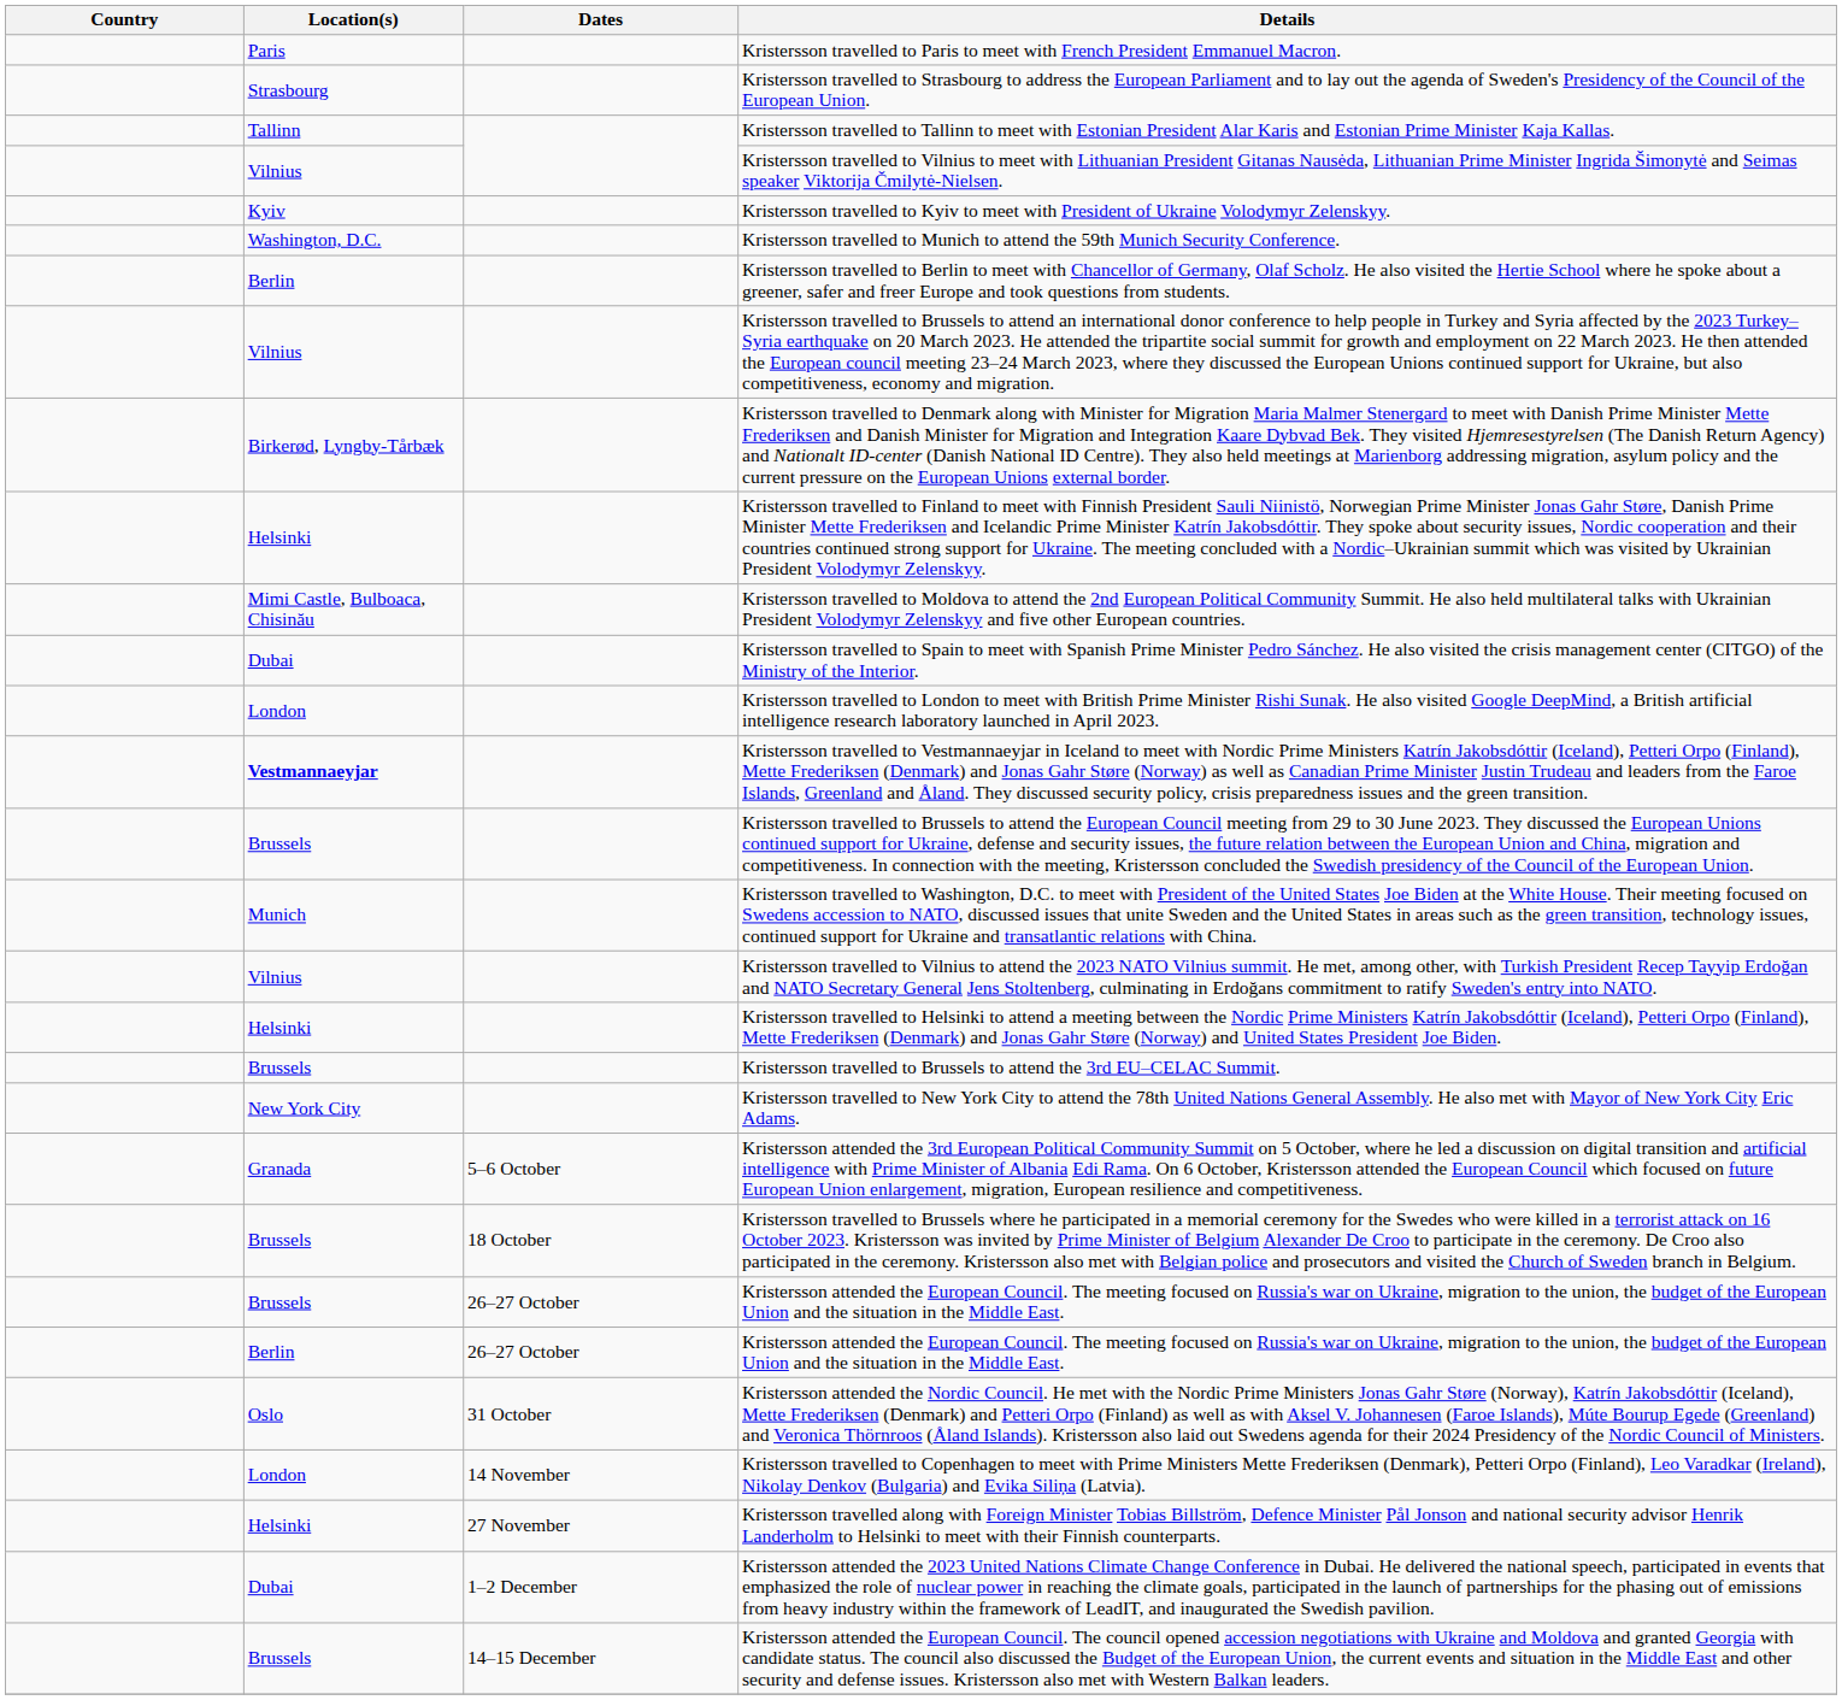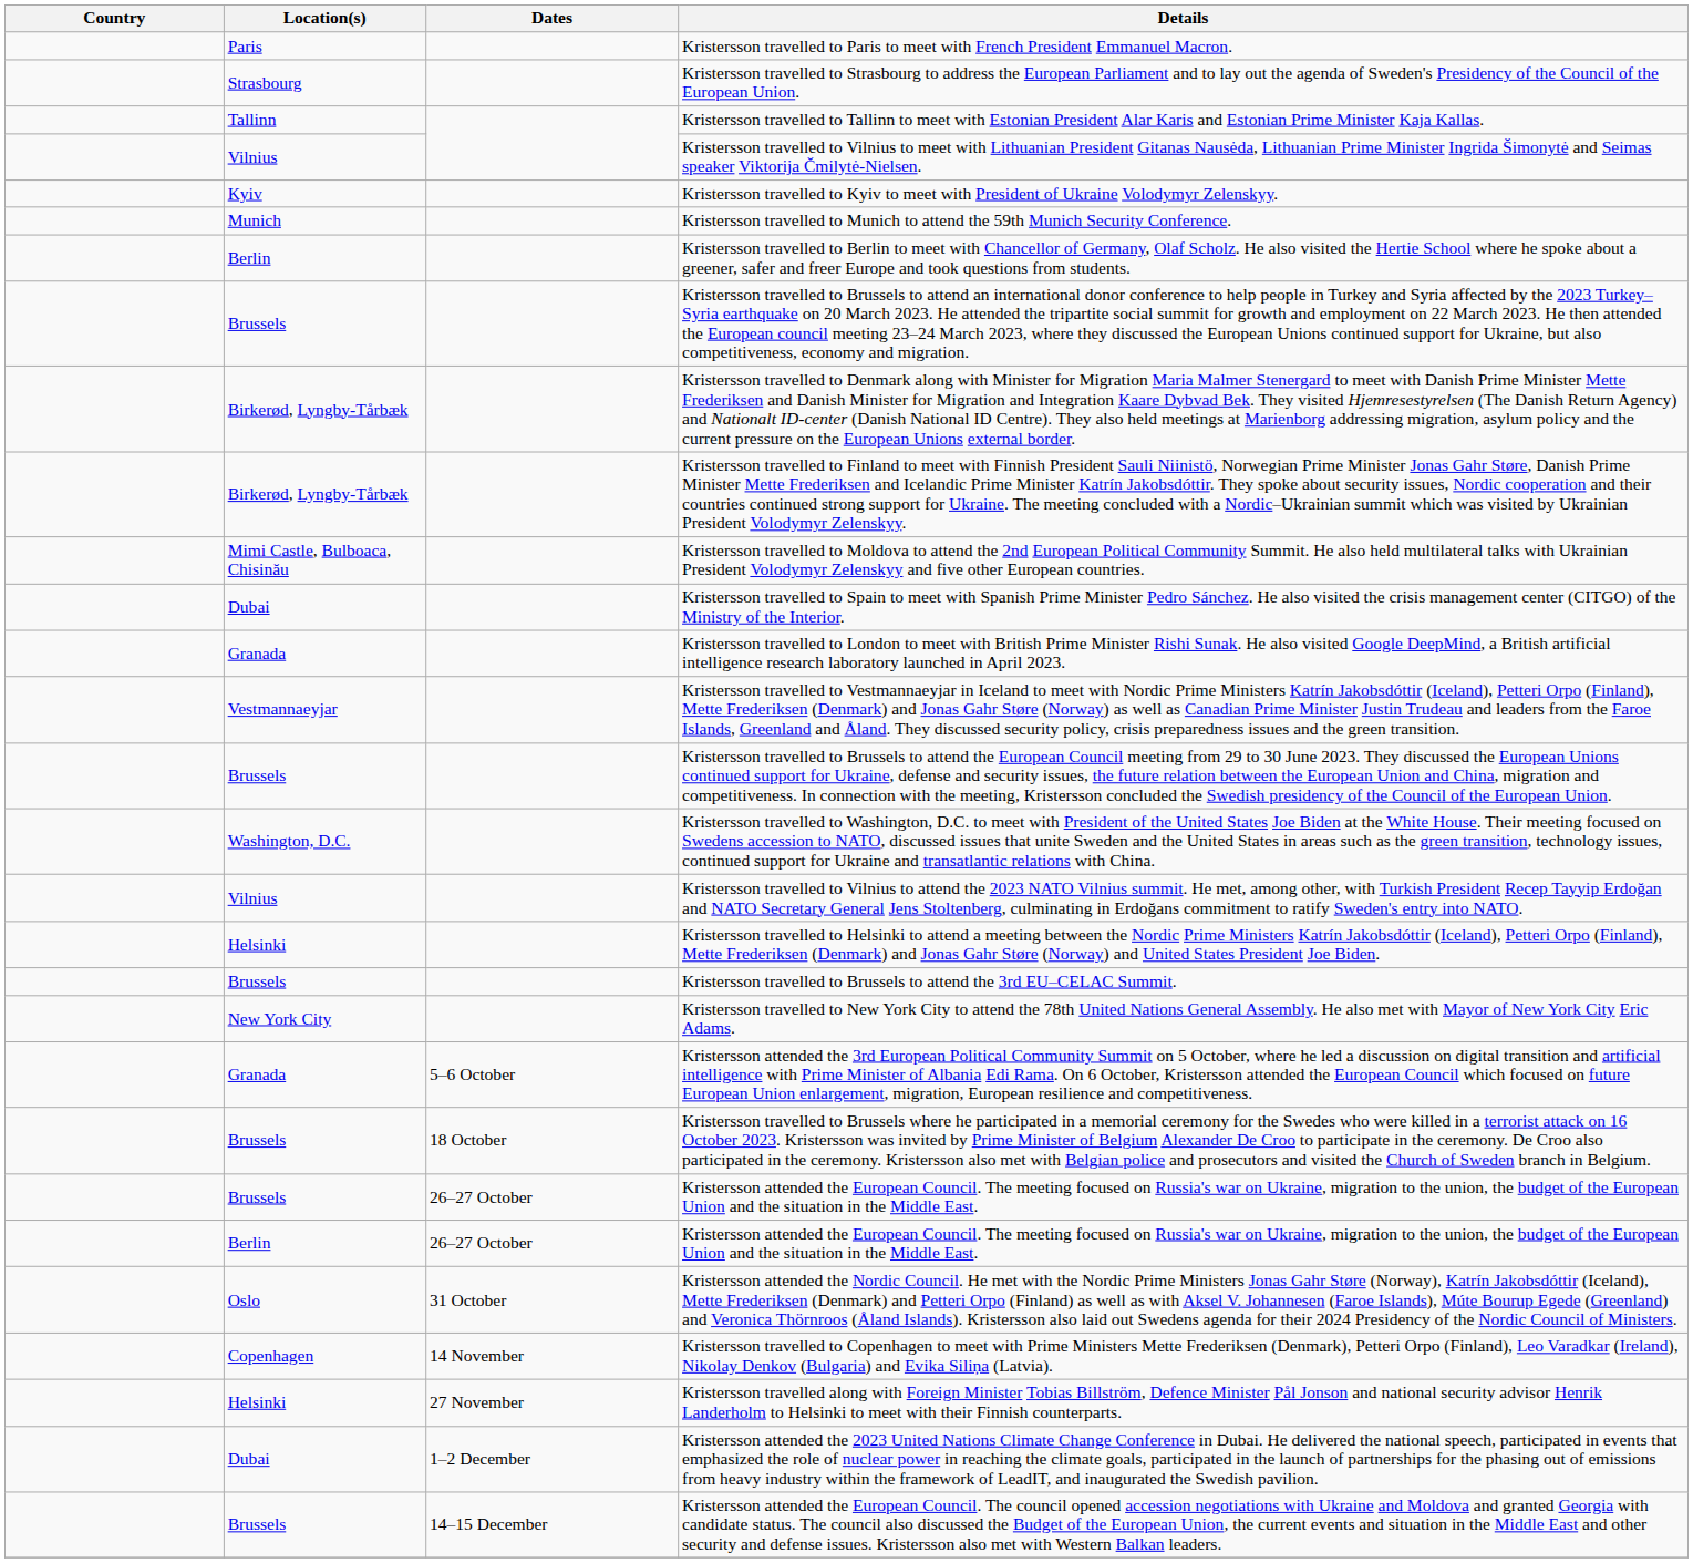row 7 | Location(s): Washington, D.C. -> Munich
row 9 | Location(s): Vilnius -> Brussels
row 11 | Location(s): Helsinki -> Birkerød, Lyngby-Tårbæk
row 14 | Location(s): London -> Granada
row 15 | Location(s): bold -> normal
row 17 | Location(s): Munich -> Washington, D.C.
row 27 | Location(s): London -> Copenhagen
